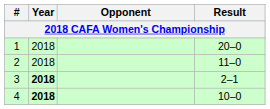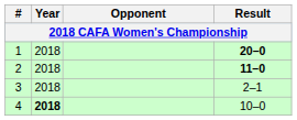1 | Result: normal -> bold
2 | Result: normal -> bold
3 | Year: bold -> normal
